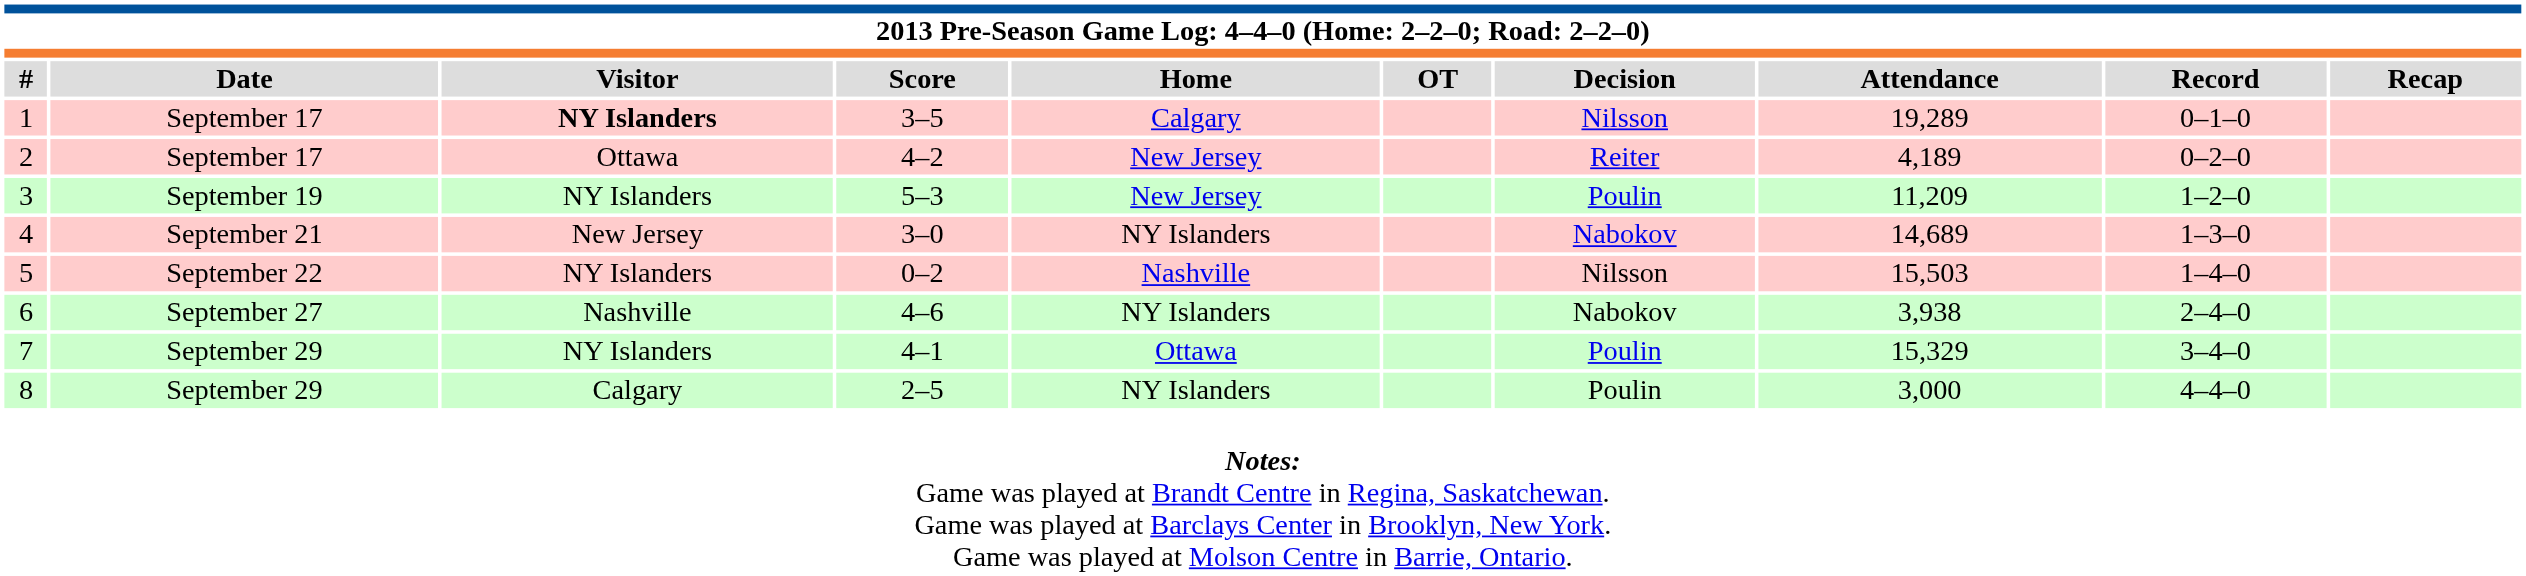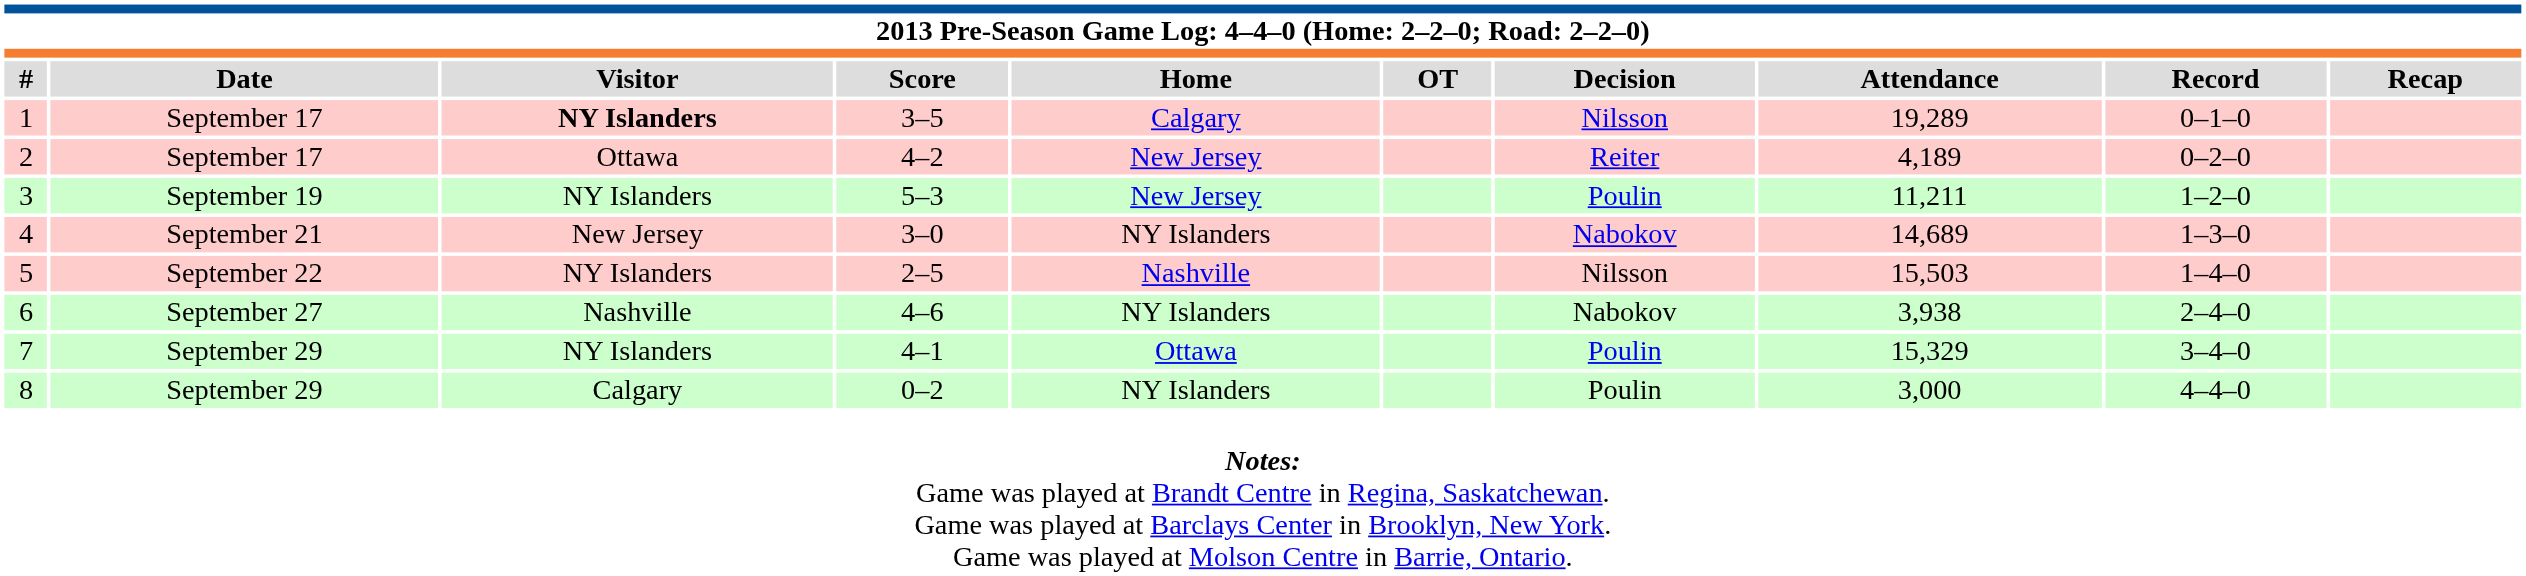3 | Attendance: 11,209 -> 11,211
5 | Score: 0–2 -> 2–5
8 | Score: 2–5 -> 0–2
